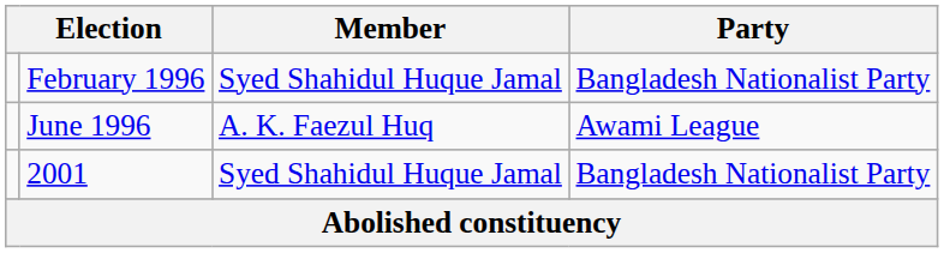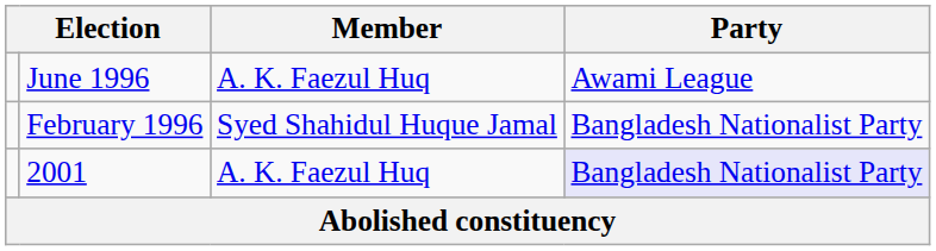rows swapped: February 1996 <-> June 1996
2001 | Member: Syed Shahidul Huque Jamal -> A. K. Faezul Huq
2001 | Party: no background -> lavender background
